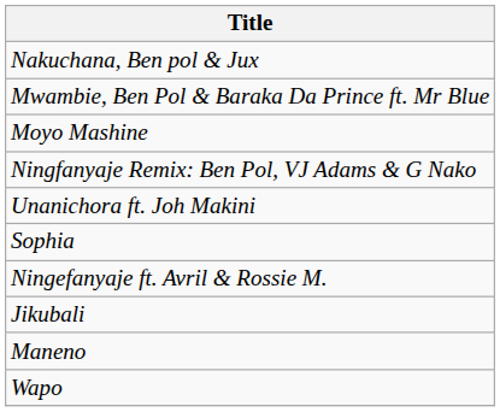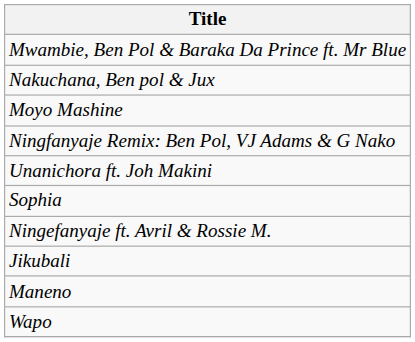row 2 | column 1: Nakuchana, Ben pol & Jux -> Mwambie, Ben Pol & Baraka Da Prince ft. Mr Blue
row 3 | column 1: Mwambie, Ben Pol & Baraka Da Prince ft. Mr Blue -> Nakuchana, Ben pol & Jux
